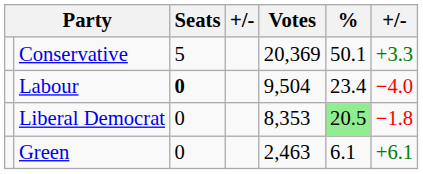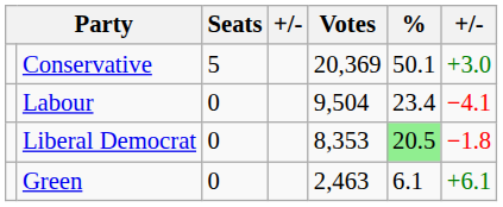Conservative | column 7: +3.3 -> +3.0
Labour | Seats: bold -> normal
Labour | column 7: −4.0 -> −4.1
